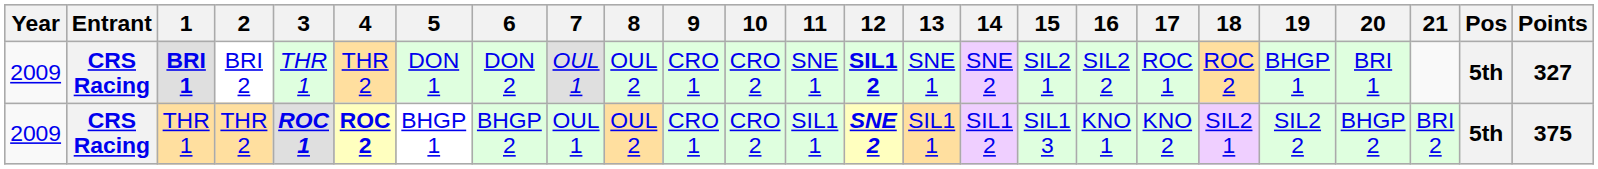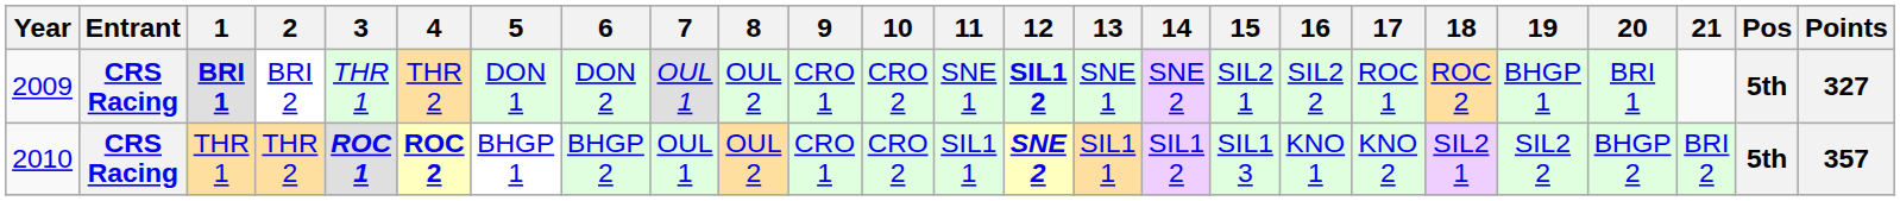row 3 | Year: 2009 -> 2010
row 3 | Points: 375 -> 357
